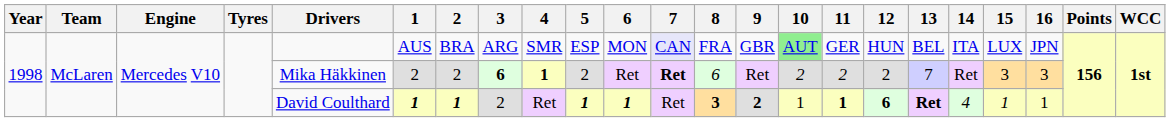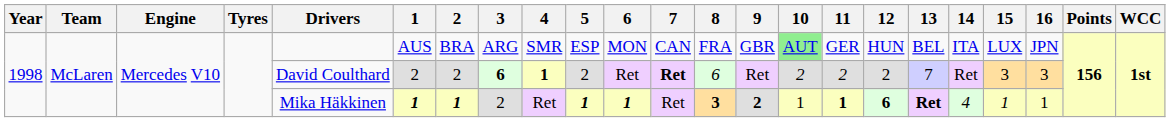row 2 | 7: lavender background -> no background
row 3 | Drivers: Mika Häkkinen -> David Coulthard
row 4 | Drivers: David Coulthard -> Mika Häkkinen
